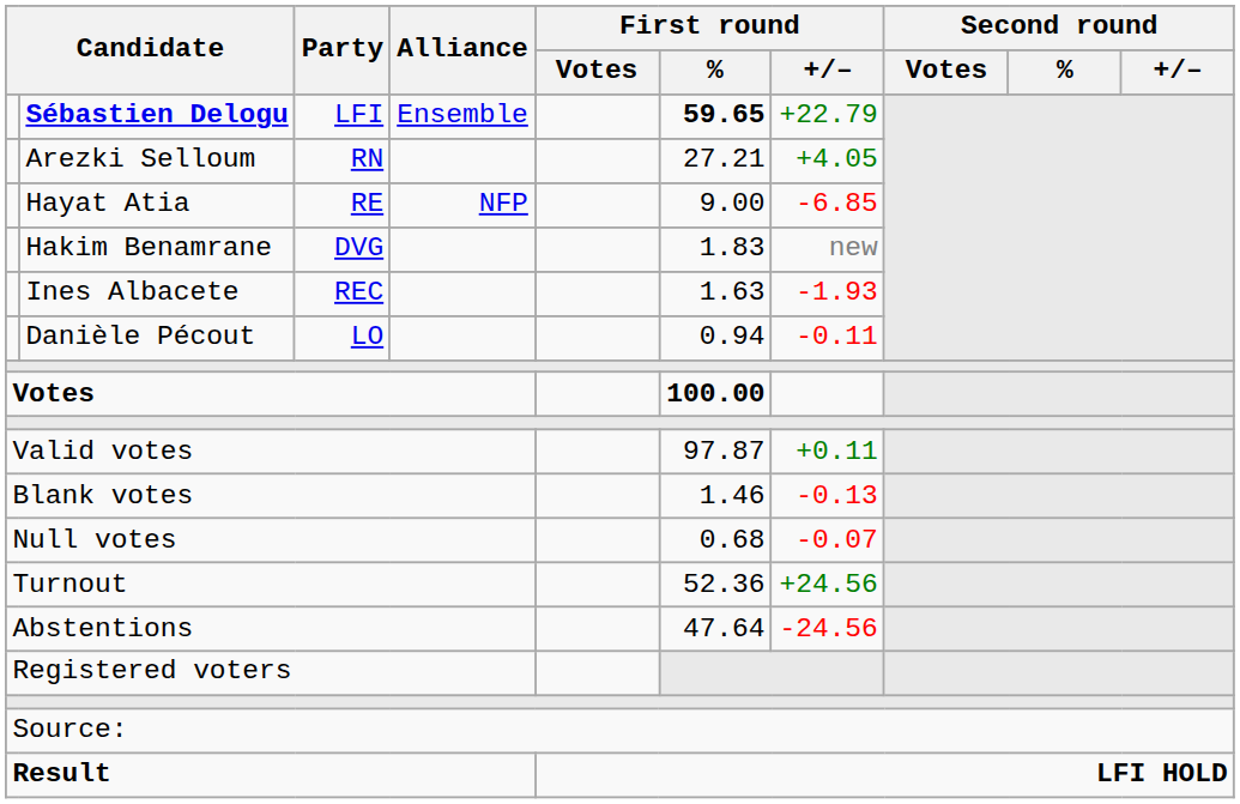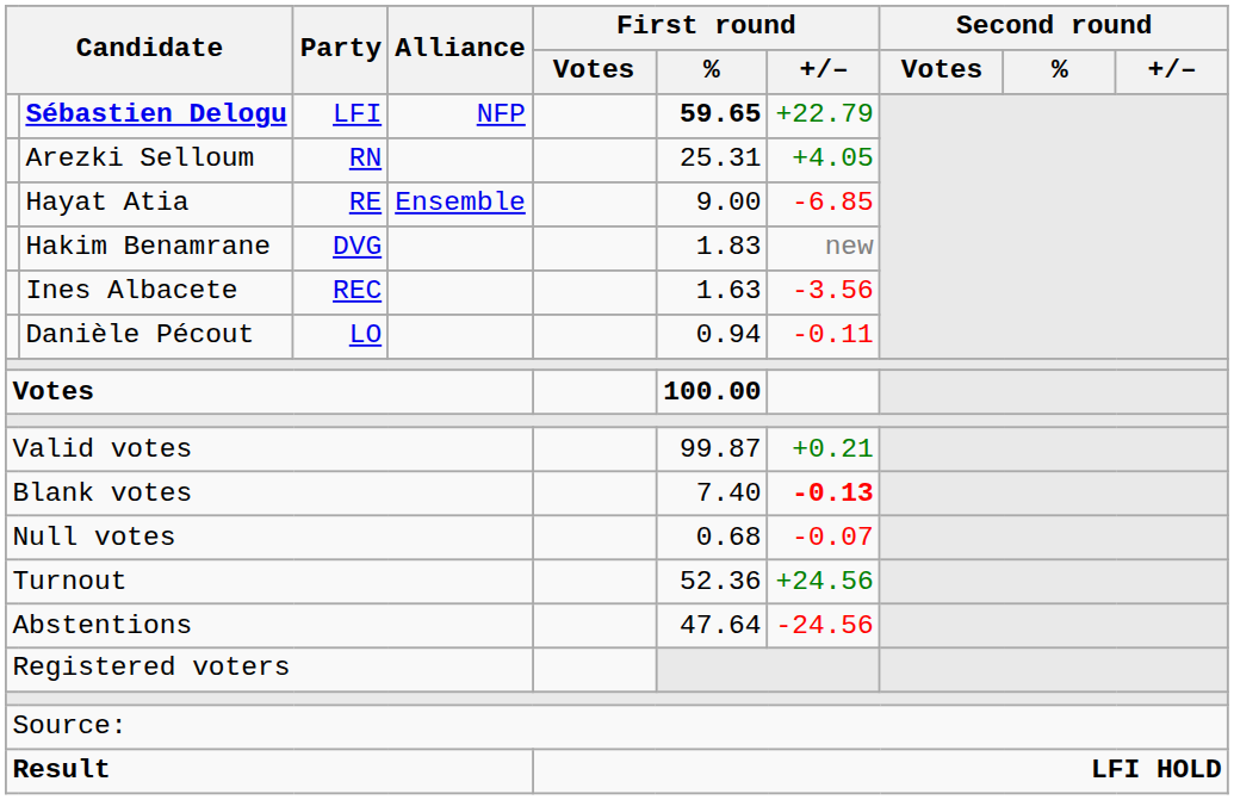Sébastien Delogu | Alliance: Ensemble -> NFP
Arezki Selloum | First round / %: 27.21 -> 25.31
Hayat Atia | Alliance: NFP -> Ensemble
Ines Albacete | First round / +/–: -1.93 -> -3.56
Valid votes | First round / %: 97.87 -> 99.87
Valid votes | First round / +/–: +0.11 -> +0.21
Blank votes | First round / %: 1.46 -> 7.40
Blank votes | First round / +/–: normal -> bold
